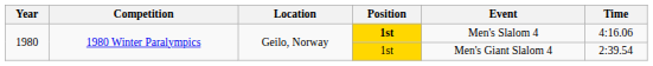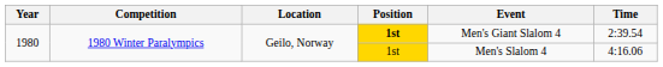row 2 | Event: Men's Slalom 4 -> Men's Giant Slalom 4
row 2 | Time: 4:16.06 -> 2:39.54
row 3 | Event: Men's Giant Slalom 4 -> Men's Slalom 4
row 3 | Time: 2:39.54 -> 4:16.06
